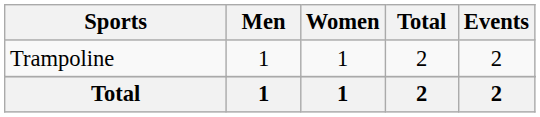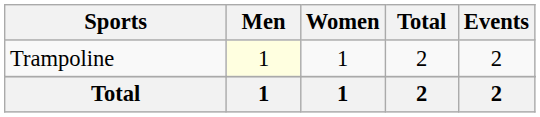Trampoline | Men: no background -> lightyellow background
